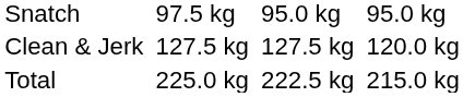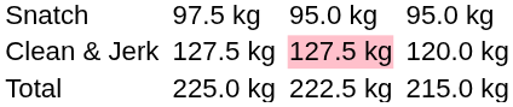Clean & Jerk | column 3: no background -> pink background
